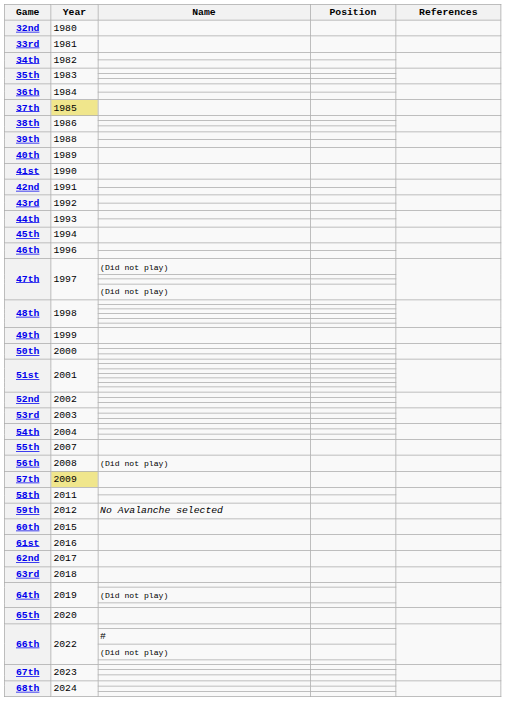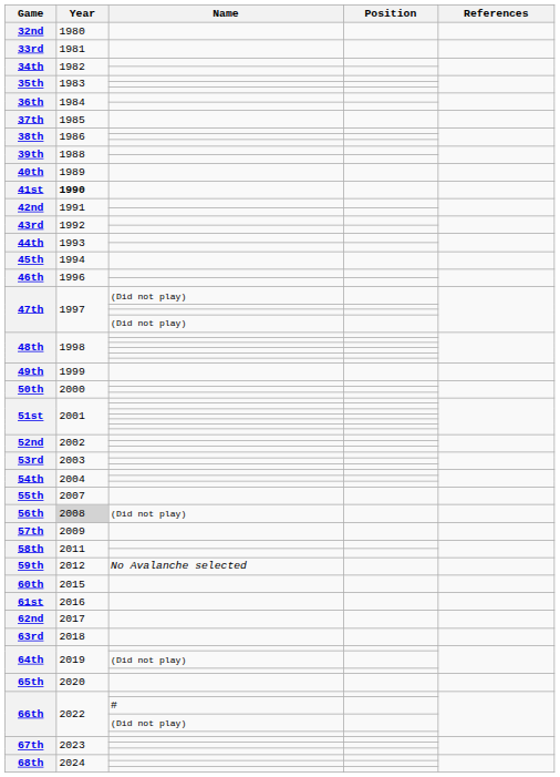37th | Year: khaki background -> no background
41st | Year: normal -> bold
56th | Year: no background -> lightgrey background
57th | Year: khaki background -> no background
